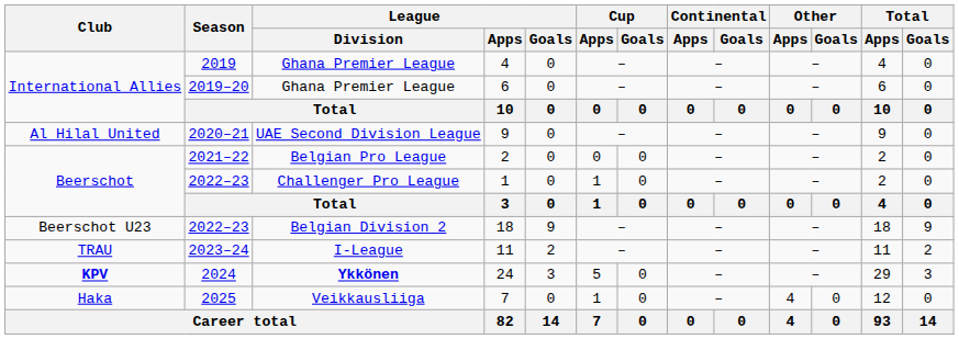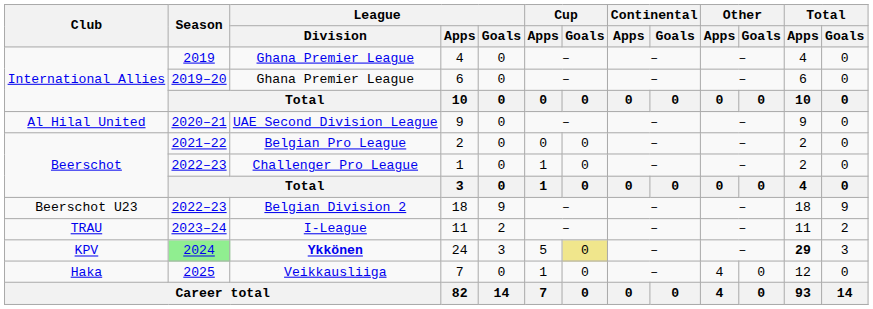24 | Club: bold -> normal
24 | Season: no background -> lightgreen background
24 | Cup / Goals: no background -> khaki background
24 | Total / Apps: normal -> bold
